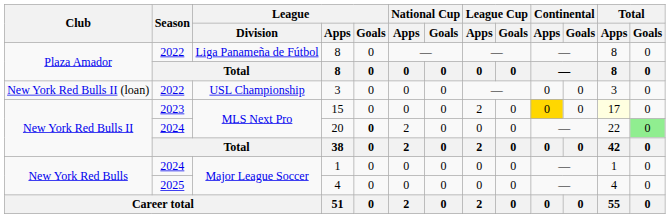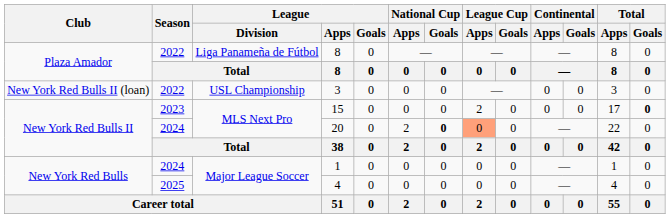15 | Continental / Apps: gold background -> no background
15 | Total / Apps: lightyellow background -> no background
15 | Total / Goals: normal -> bold
20 | League / Goals: bold -> normal
20 | National Cup / Goals: normal -> bold
20 | League Cup / Apps: no background -> lightsalmon background
20 | Total / Goals: lightgreen background -> no background
